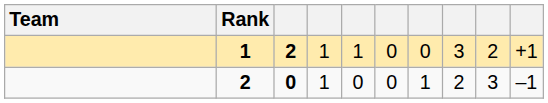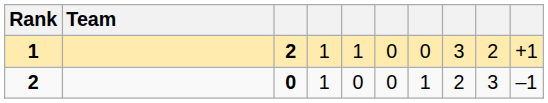columns swapped: Rank <-> Team
